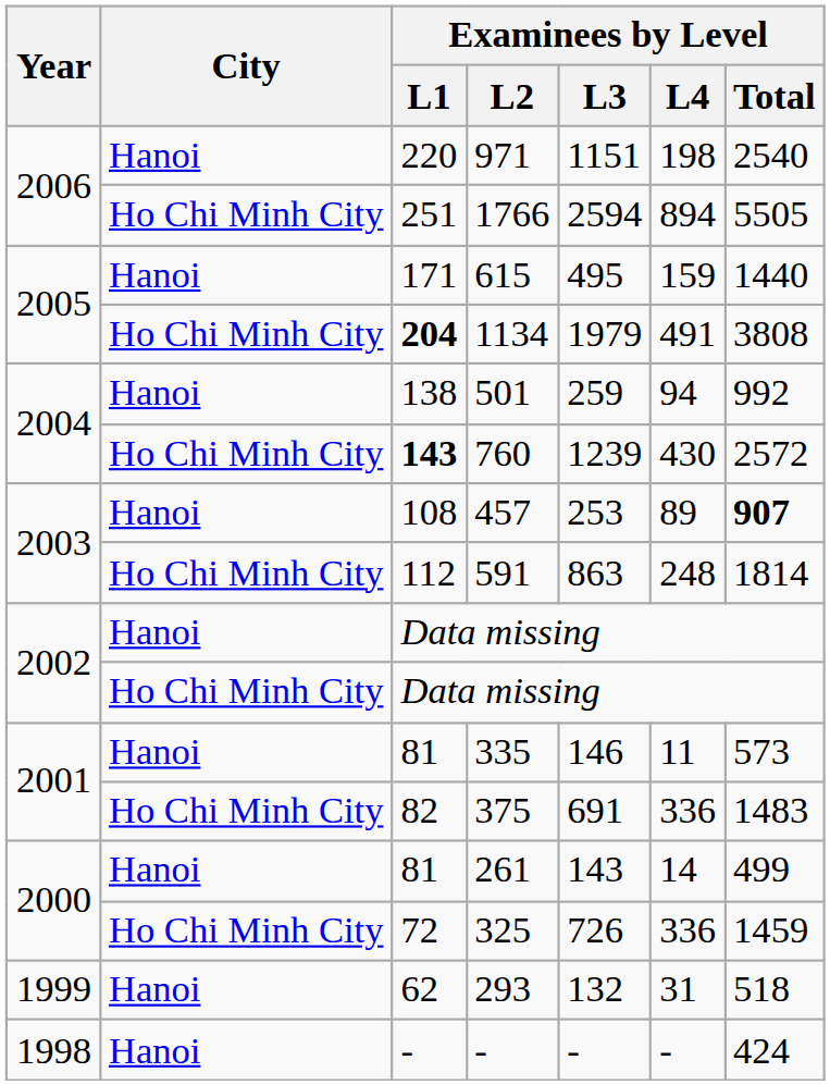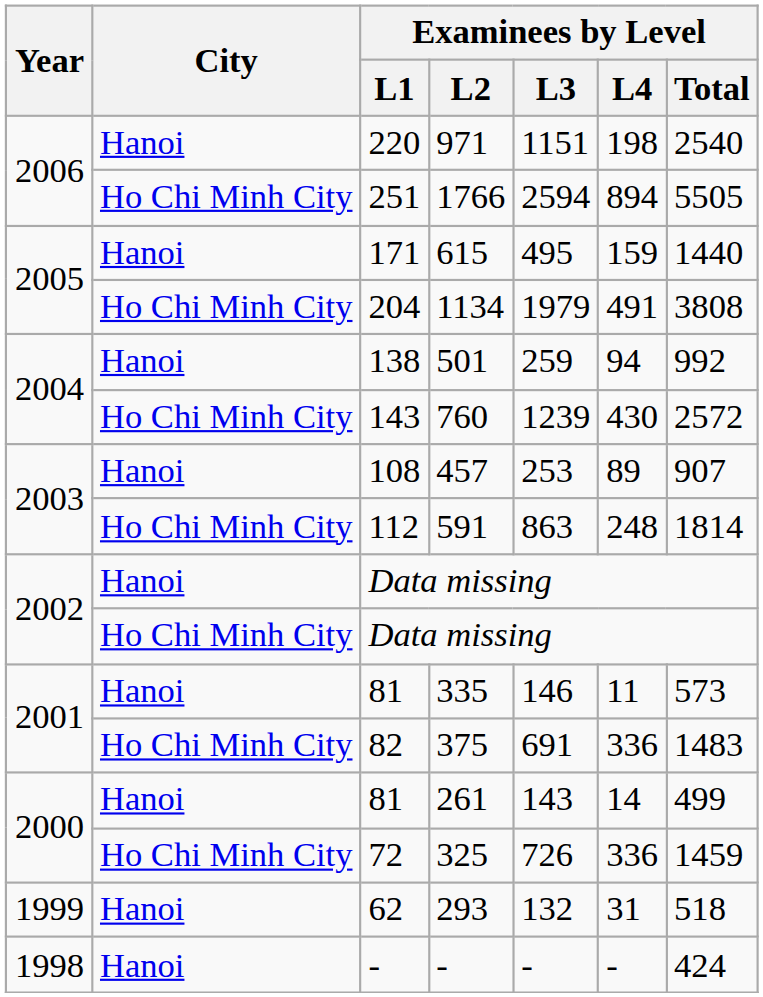1134 | Examinees by Level / L1: bold -> normal
760 | Examinees by Level / L1: bold -> normal
457 | Examinees by Level / Total: bold -> normal
